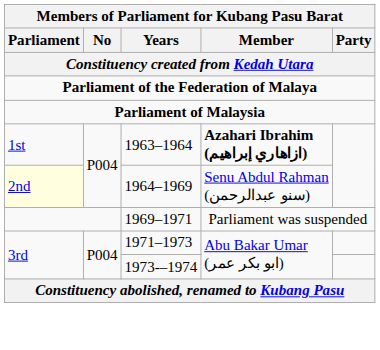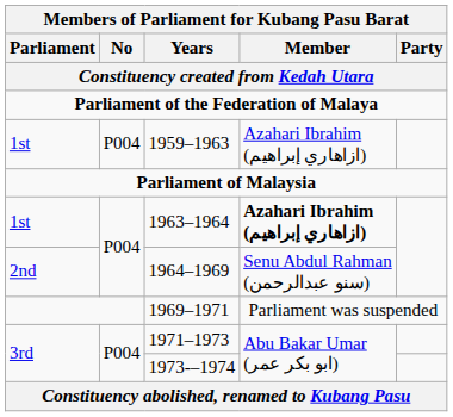+ row: 1st | P004 | 1959–1963 | Azahari Ibrahim (ازاهاري إبراهيم)
1964–1969 | Parliament: lightyellow background -> no background
